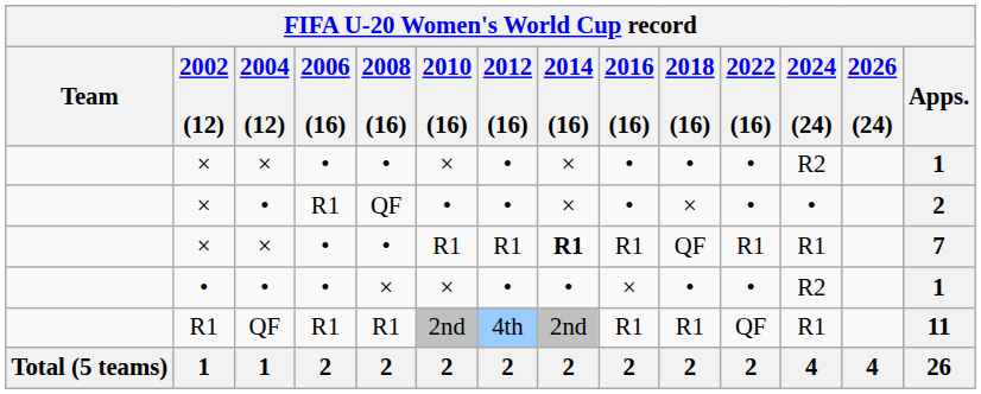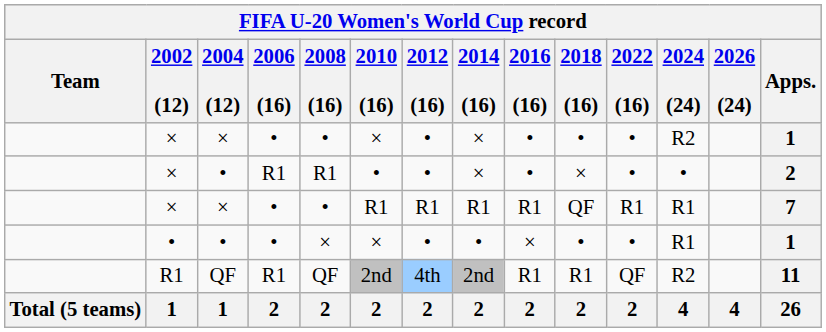row 4 | 2008 (16): QF -> R1
row 5 | 2014 (16): bold -> normal
row 6 | 2024 (24): R2 -> R1
row 7 | 2008 (16): R1 -> QF
row 7 | 2024 (24): R1 -> R2
